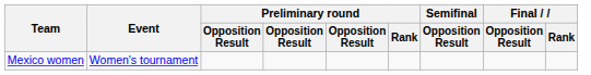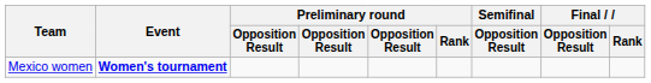Mexico women | Event: normal -> bold
